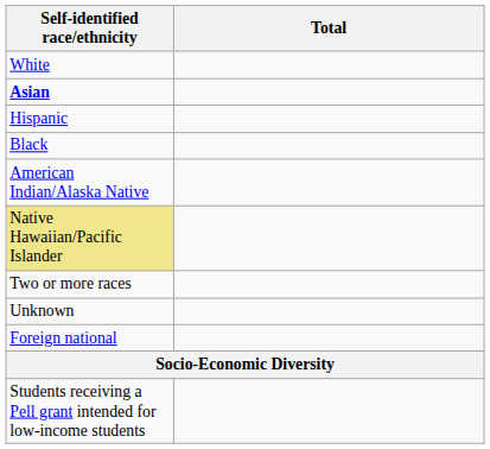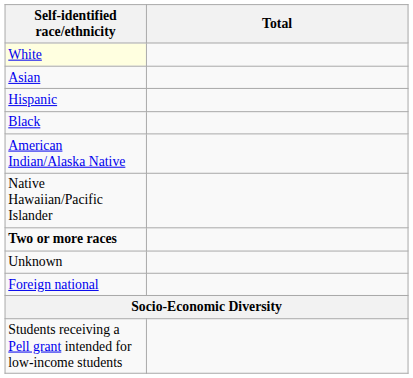White | Self-identified race/ethnicity: no background -> lightyellow background
Asian | Self-identified race/ethnicity: bold -> normal
Native Hawaiian/Pacific Islander | Self-identified race/ethnicity: khaki background -> no background
Two or more races | Self-identified race/ethnicity: normal -> bold
